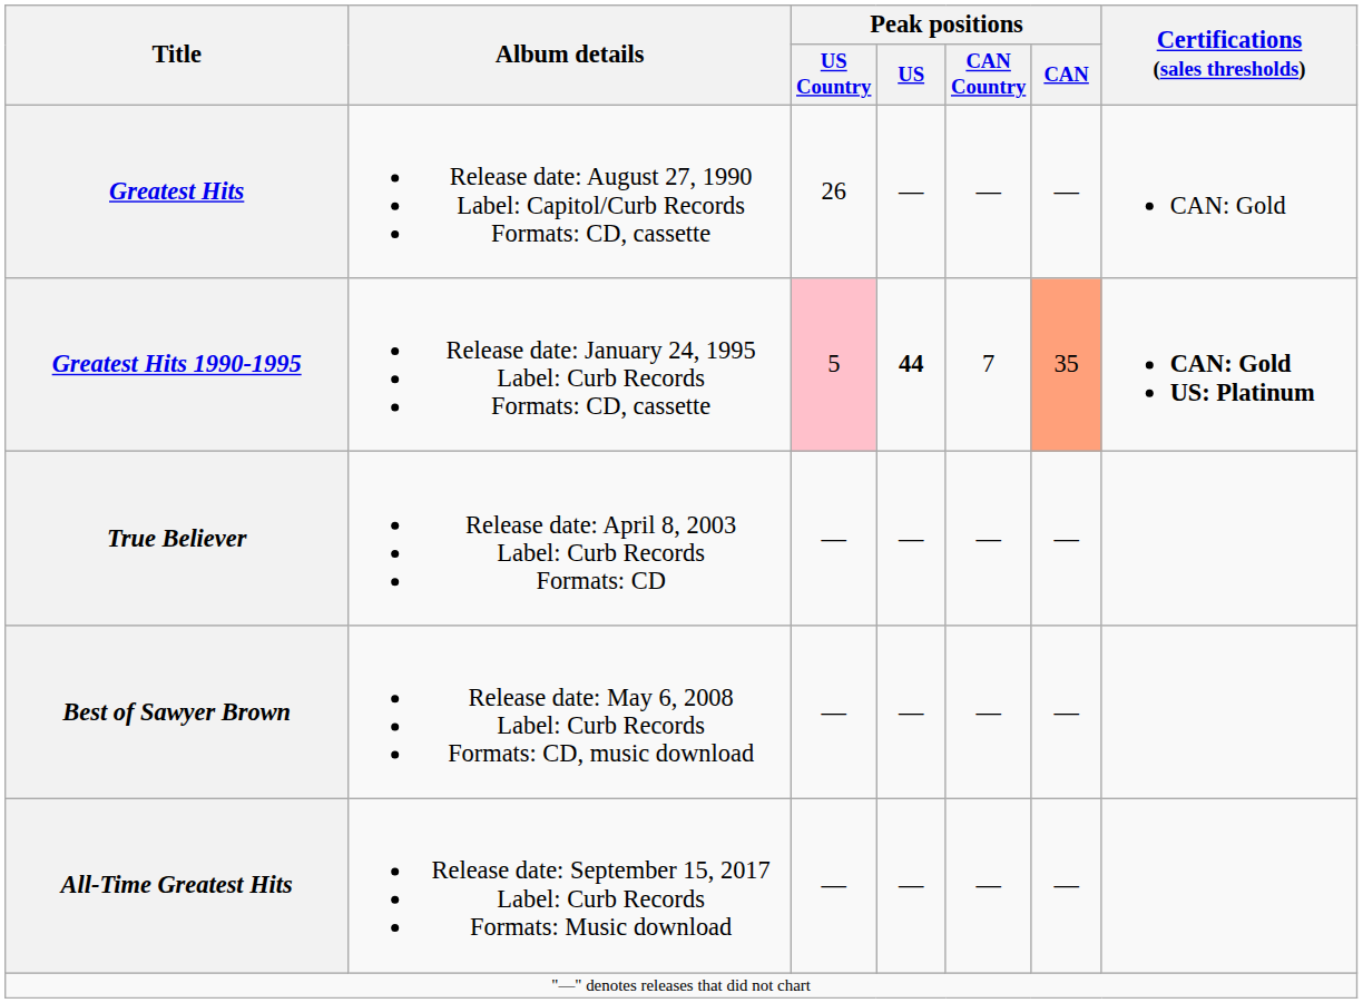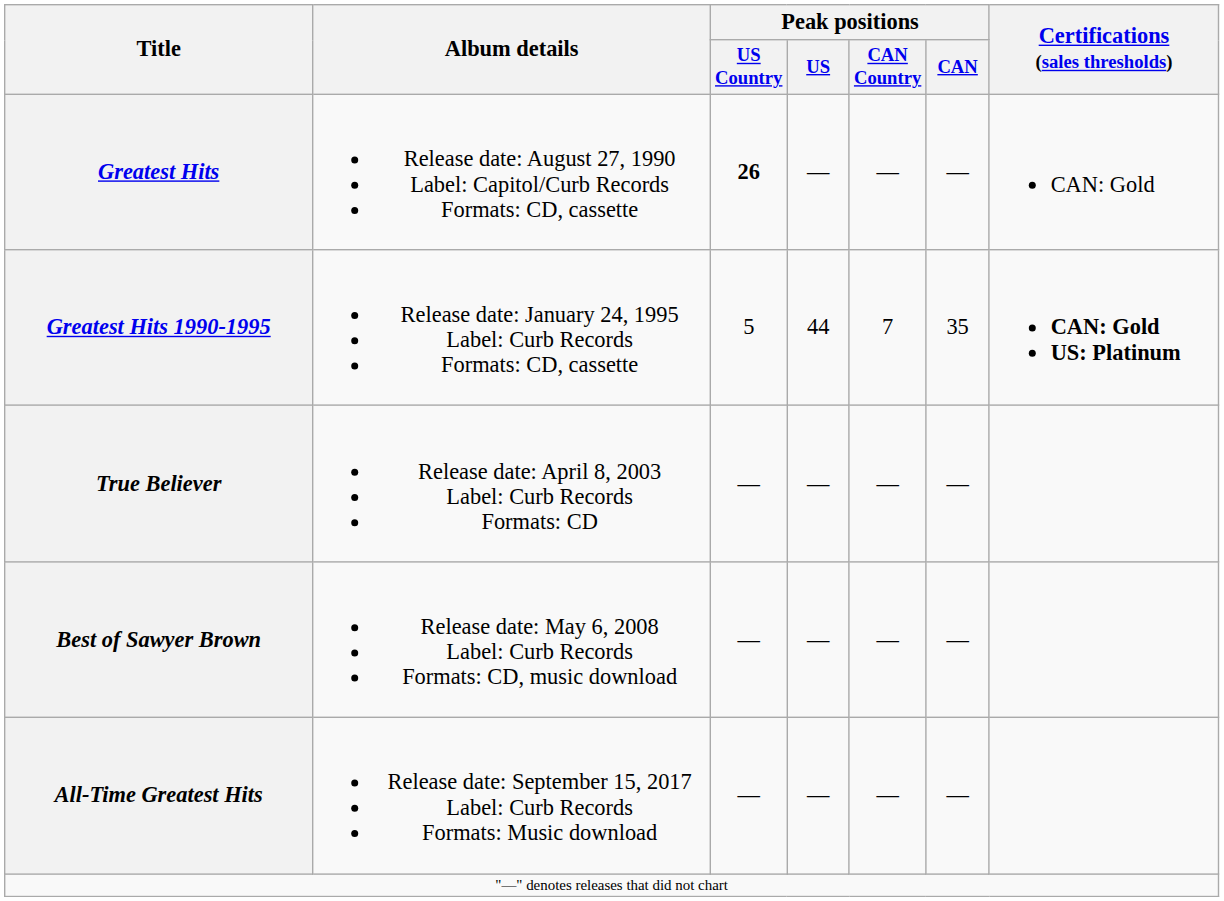Greatest Hits | Peak positions / US Country: normal -> bold
Greatest Hits 1990-1995 | Peak positions / US Country: pink background -> no background
Greatest Hits 1990-1995 | Peak positions / US: bold -> normal
Greatest Hits 1990-1995 | Peak positions / CAN: lightsalmon background -> no background
